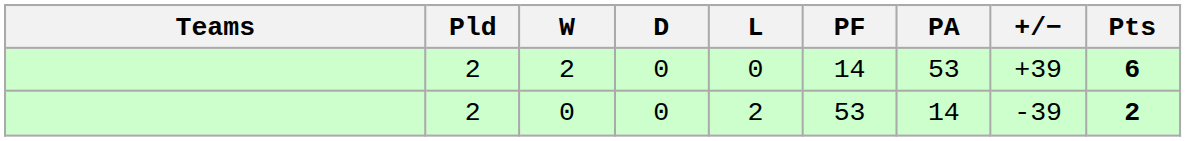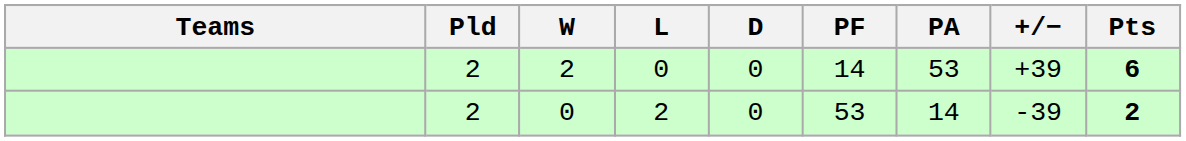columns swapped: D <-> L
